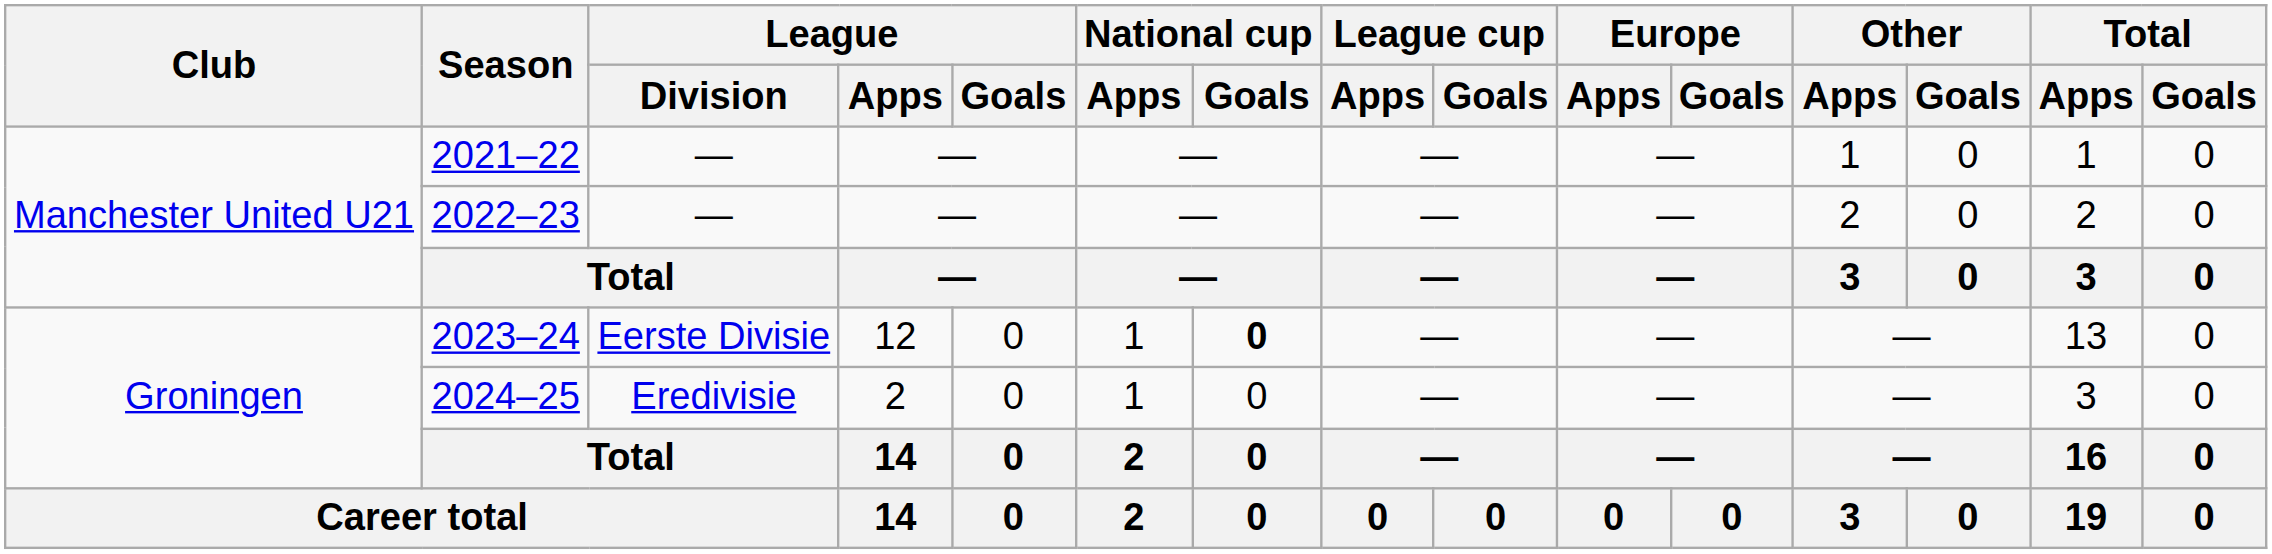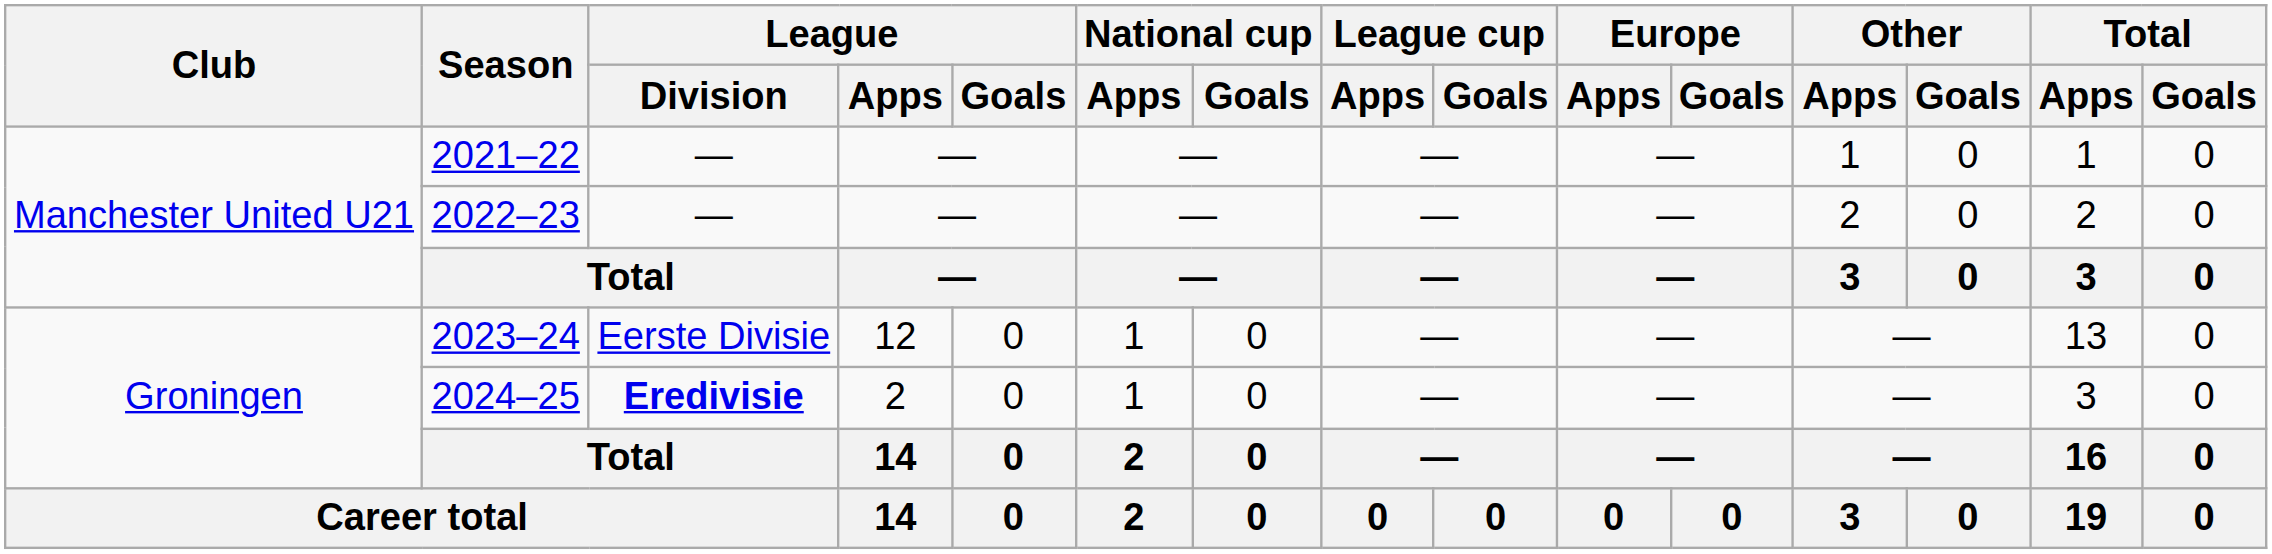2023–24 | National cup / Goals: bold -> normal
2024–25 | League / Division: normal -> bold
